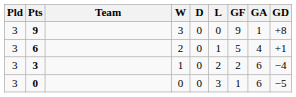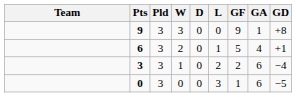columns swapped: Team <-> Pld
